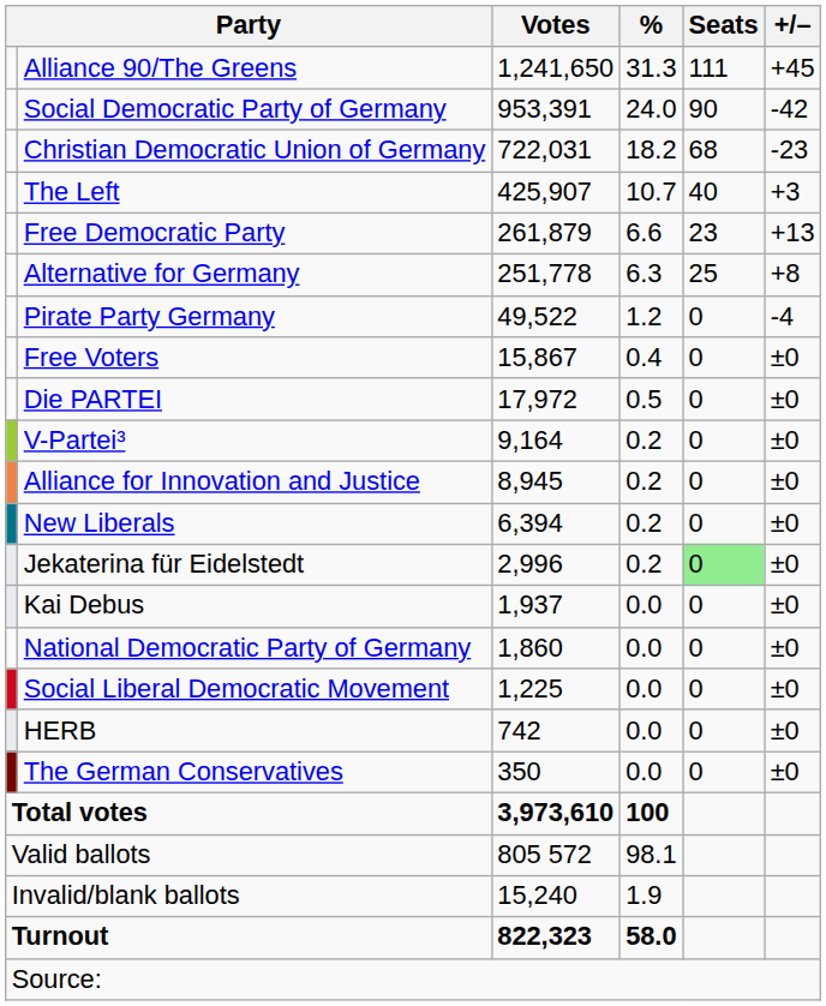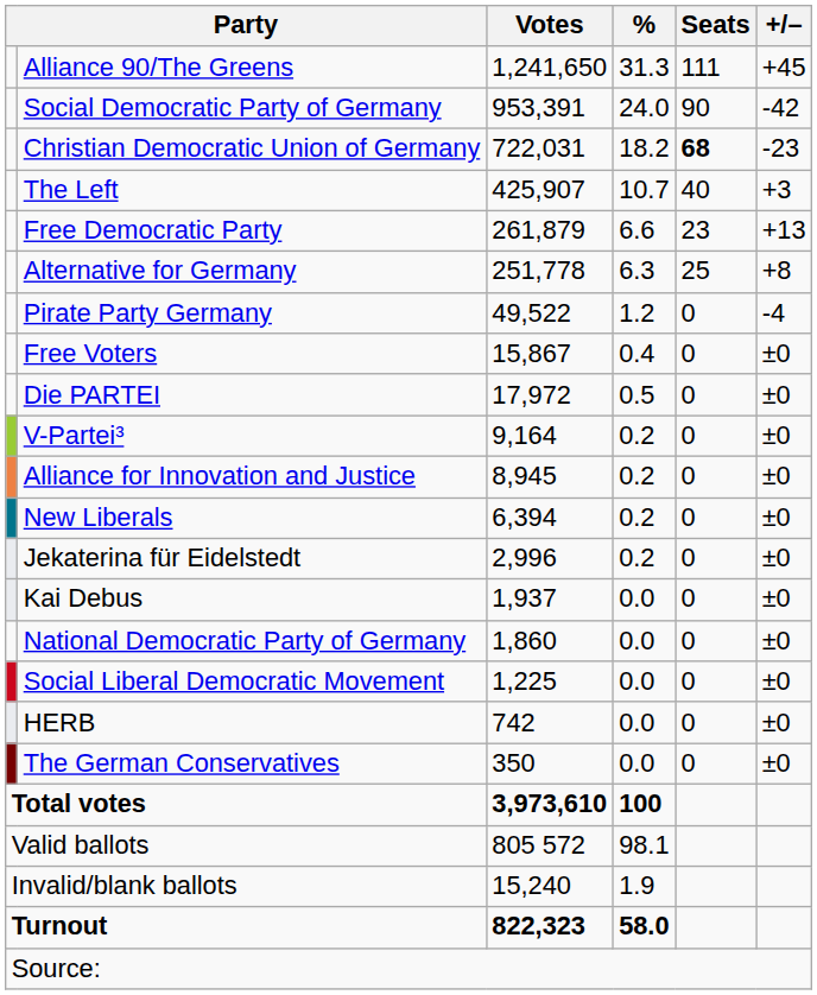Christian Democratic Union of Germany | Seats: normal -> bold
Jekaterina für Eidelstedt | Seats: lightgreen background -> no background
